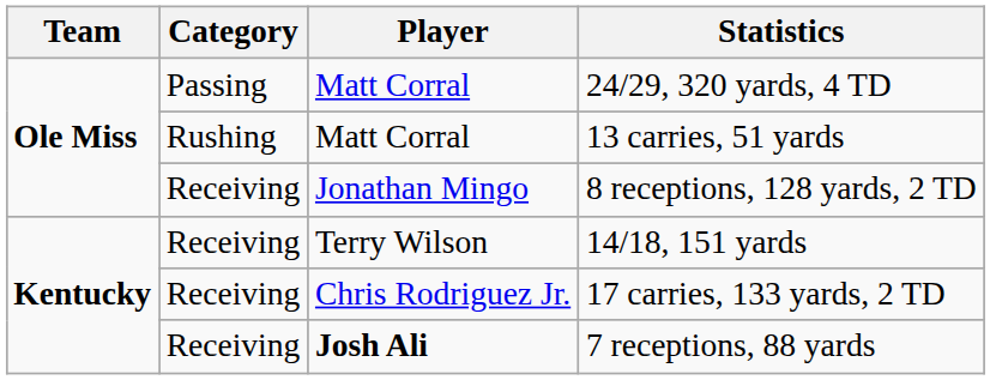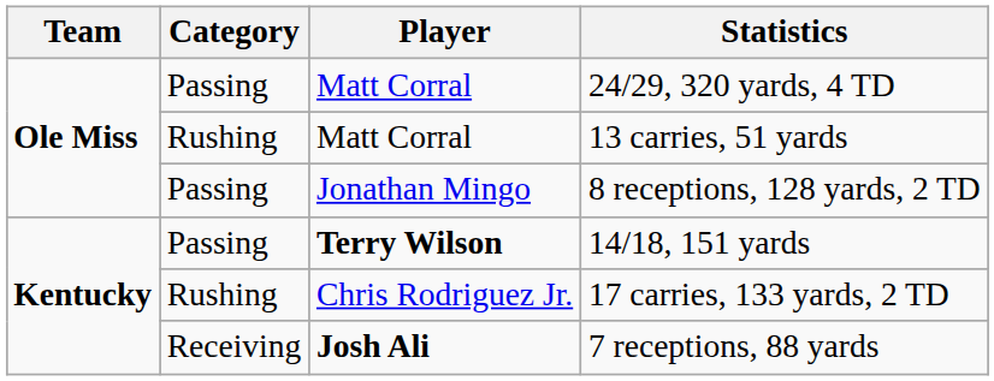8 receptions, 128 yards, 2 TD | Category: Receiving -> Passing
14/18, 151 yards | Category: Receiving -> Passing
14/18, 151 yards | Player: normal -> bold
17 carries, 133 yards, 2 TD | Category: Receiving -> Rushing
